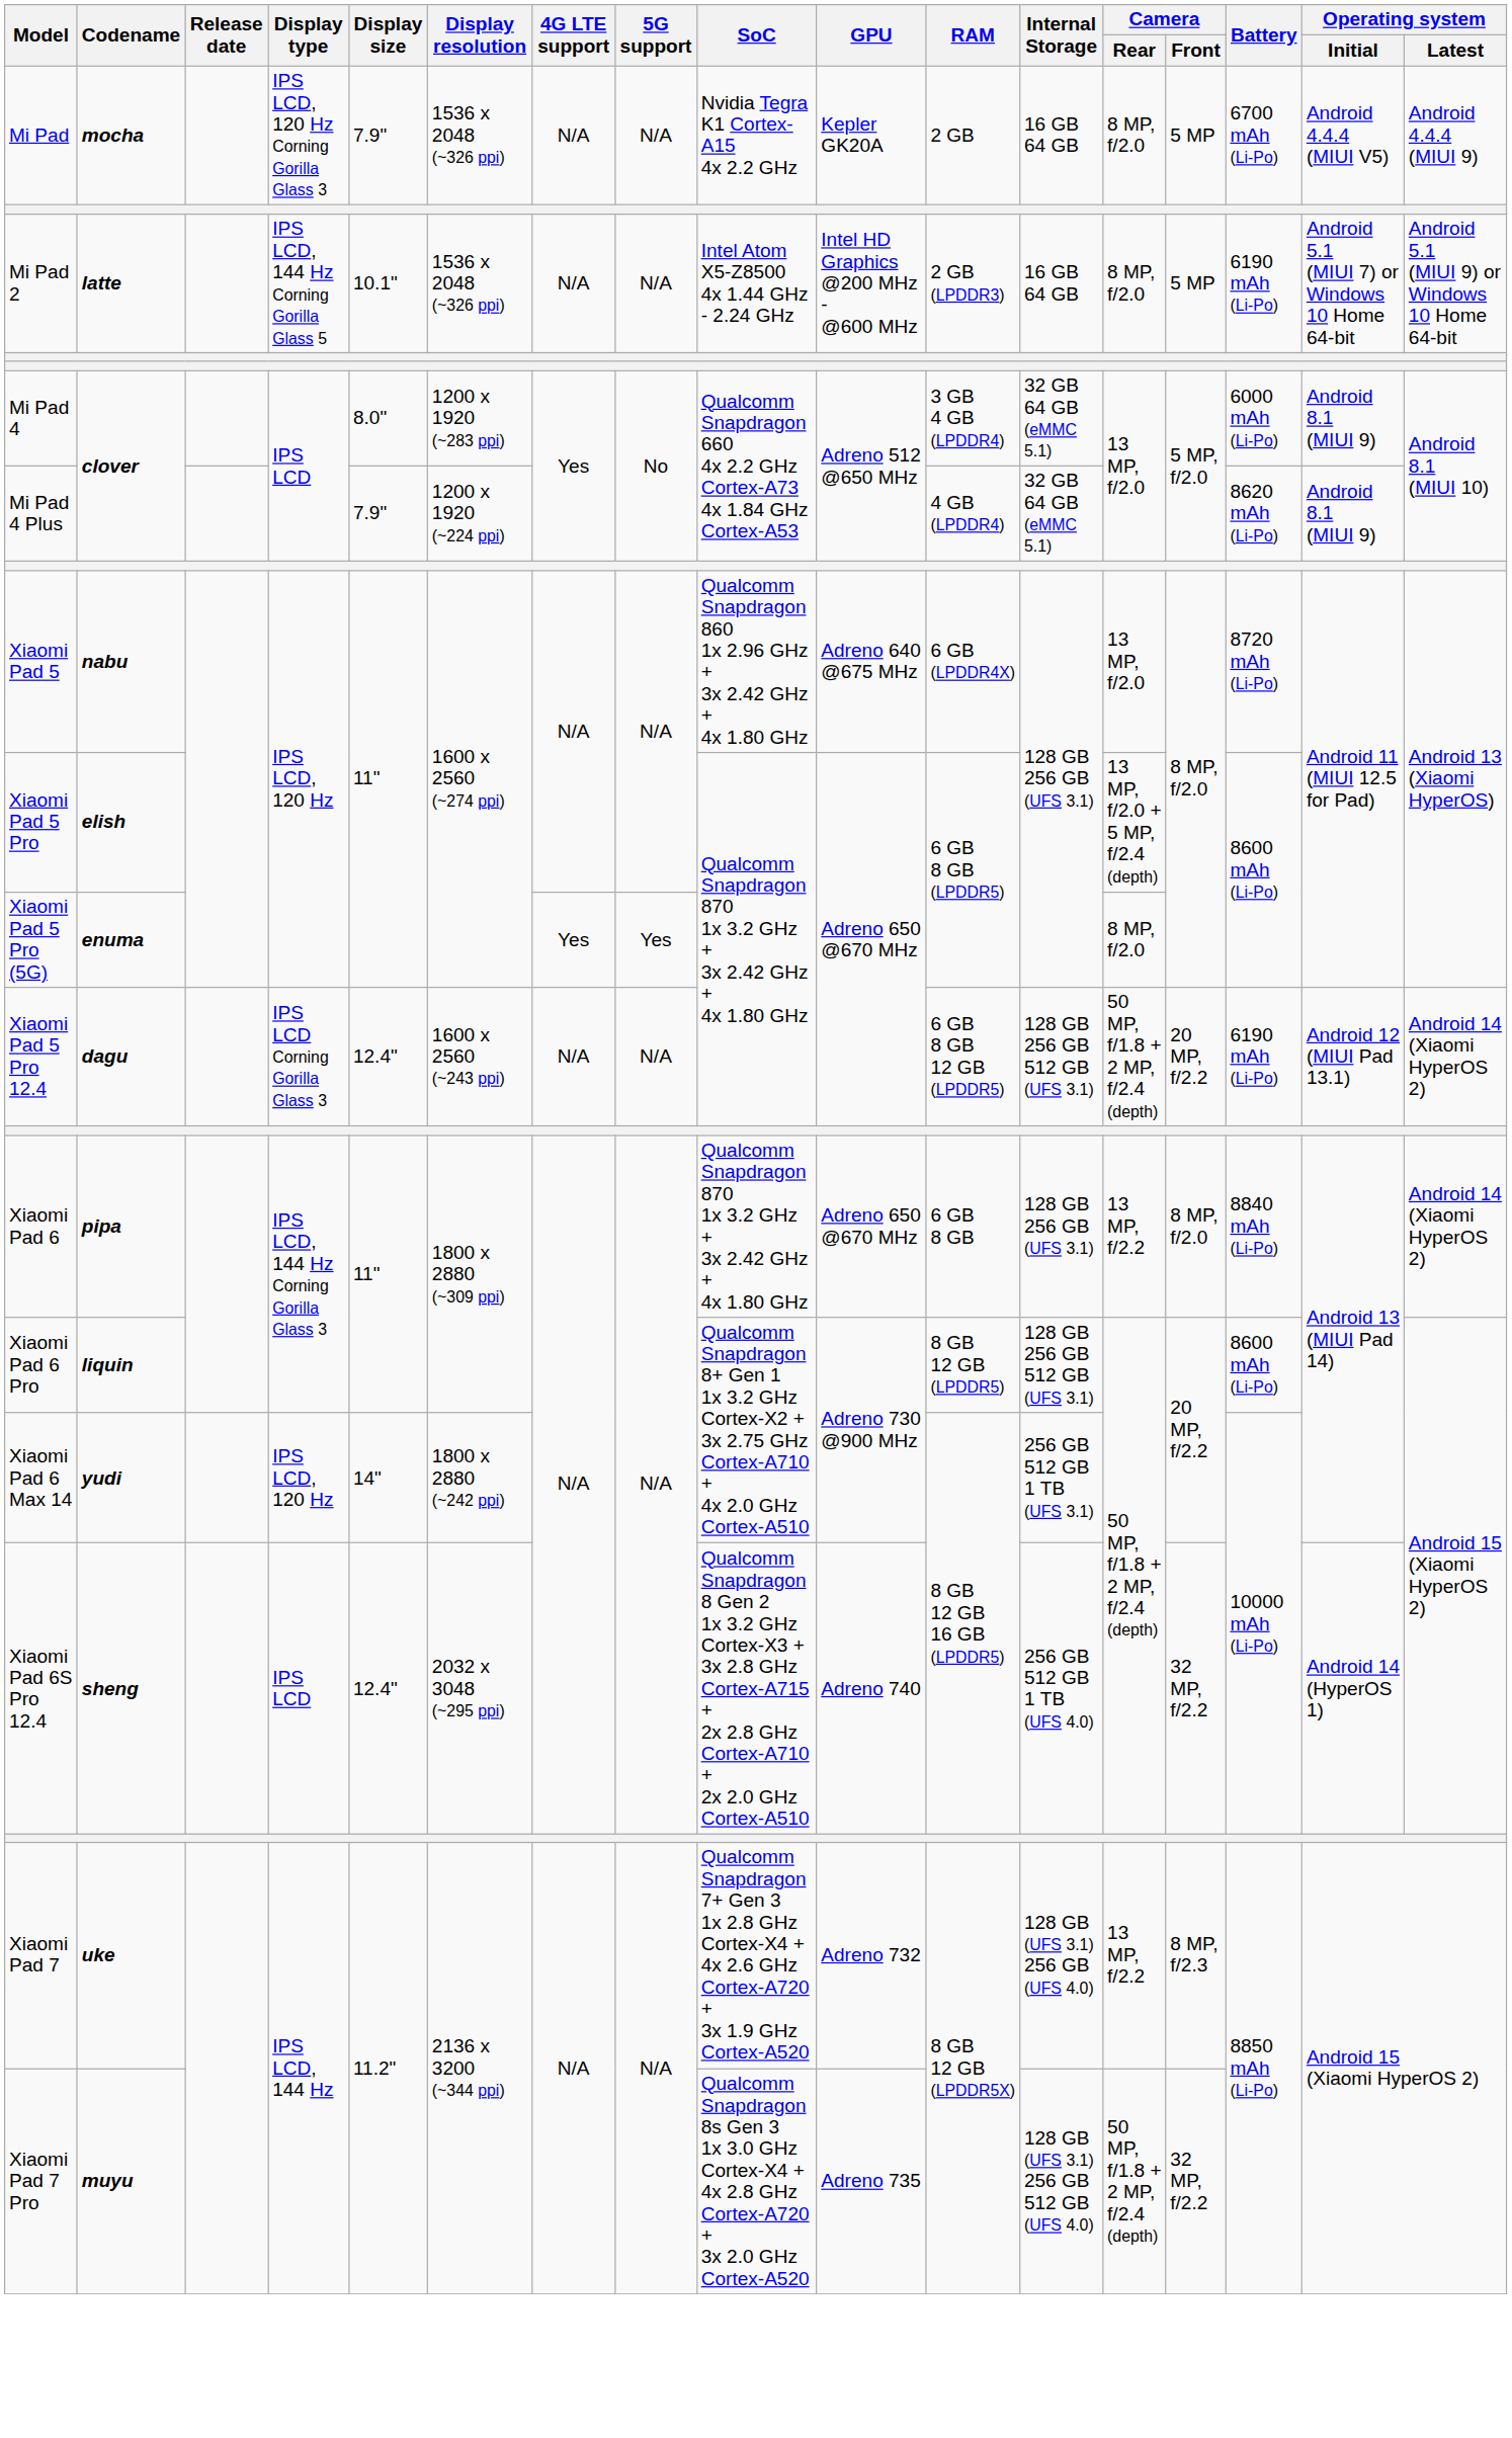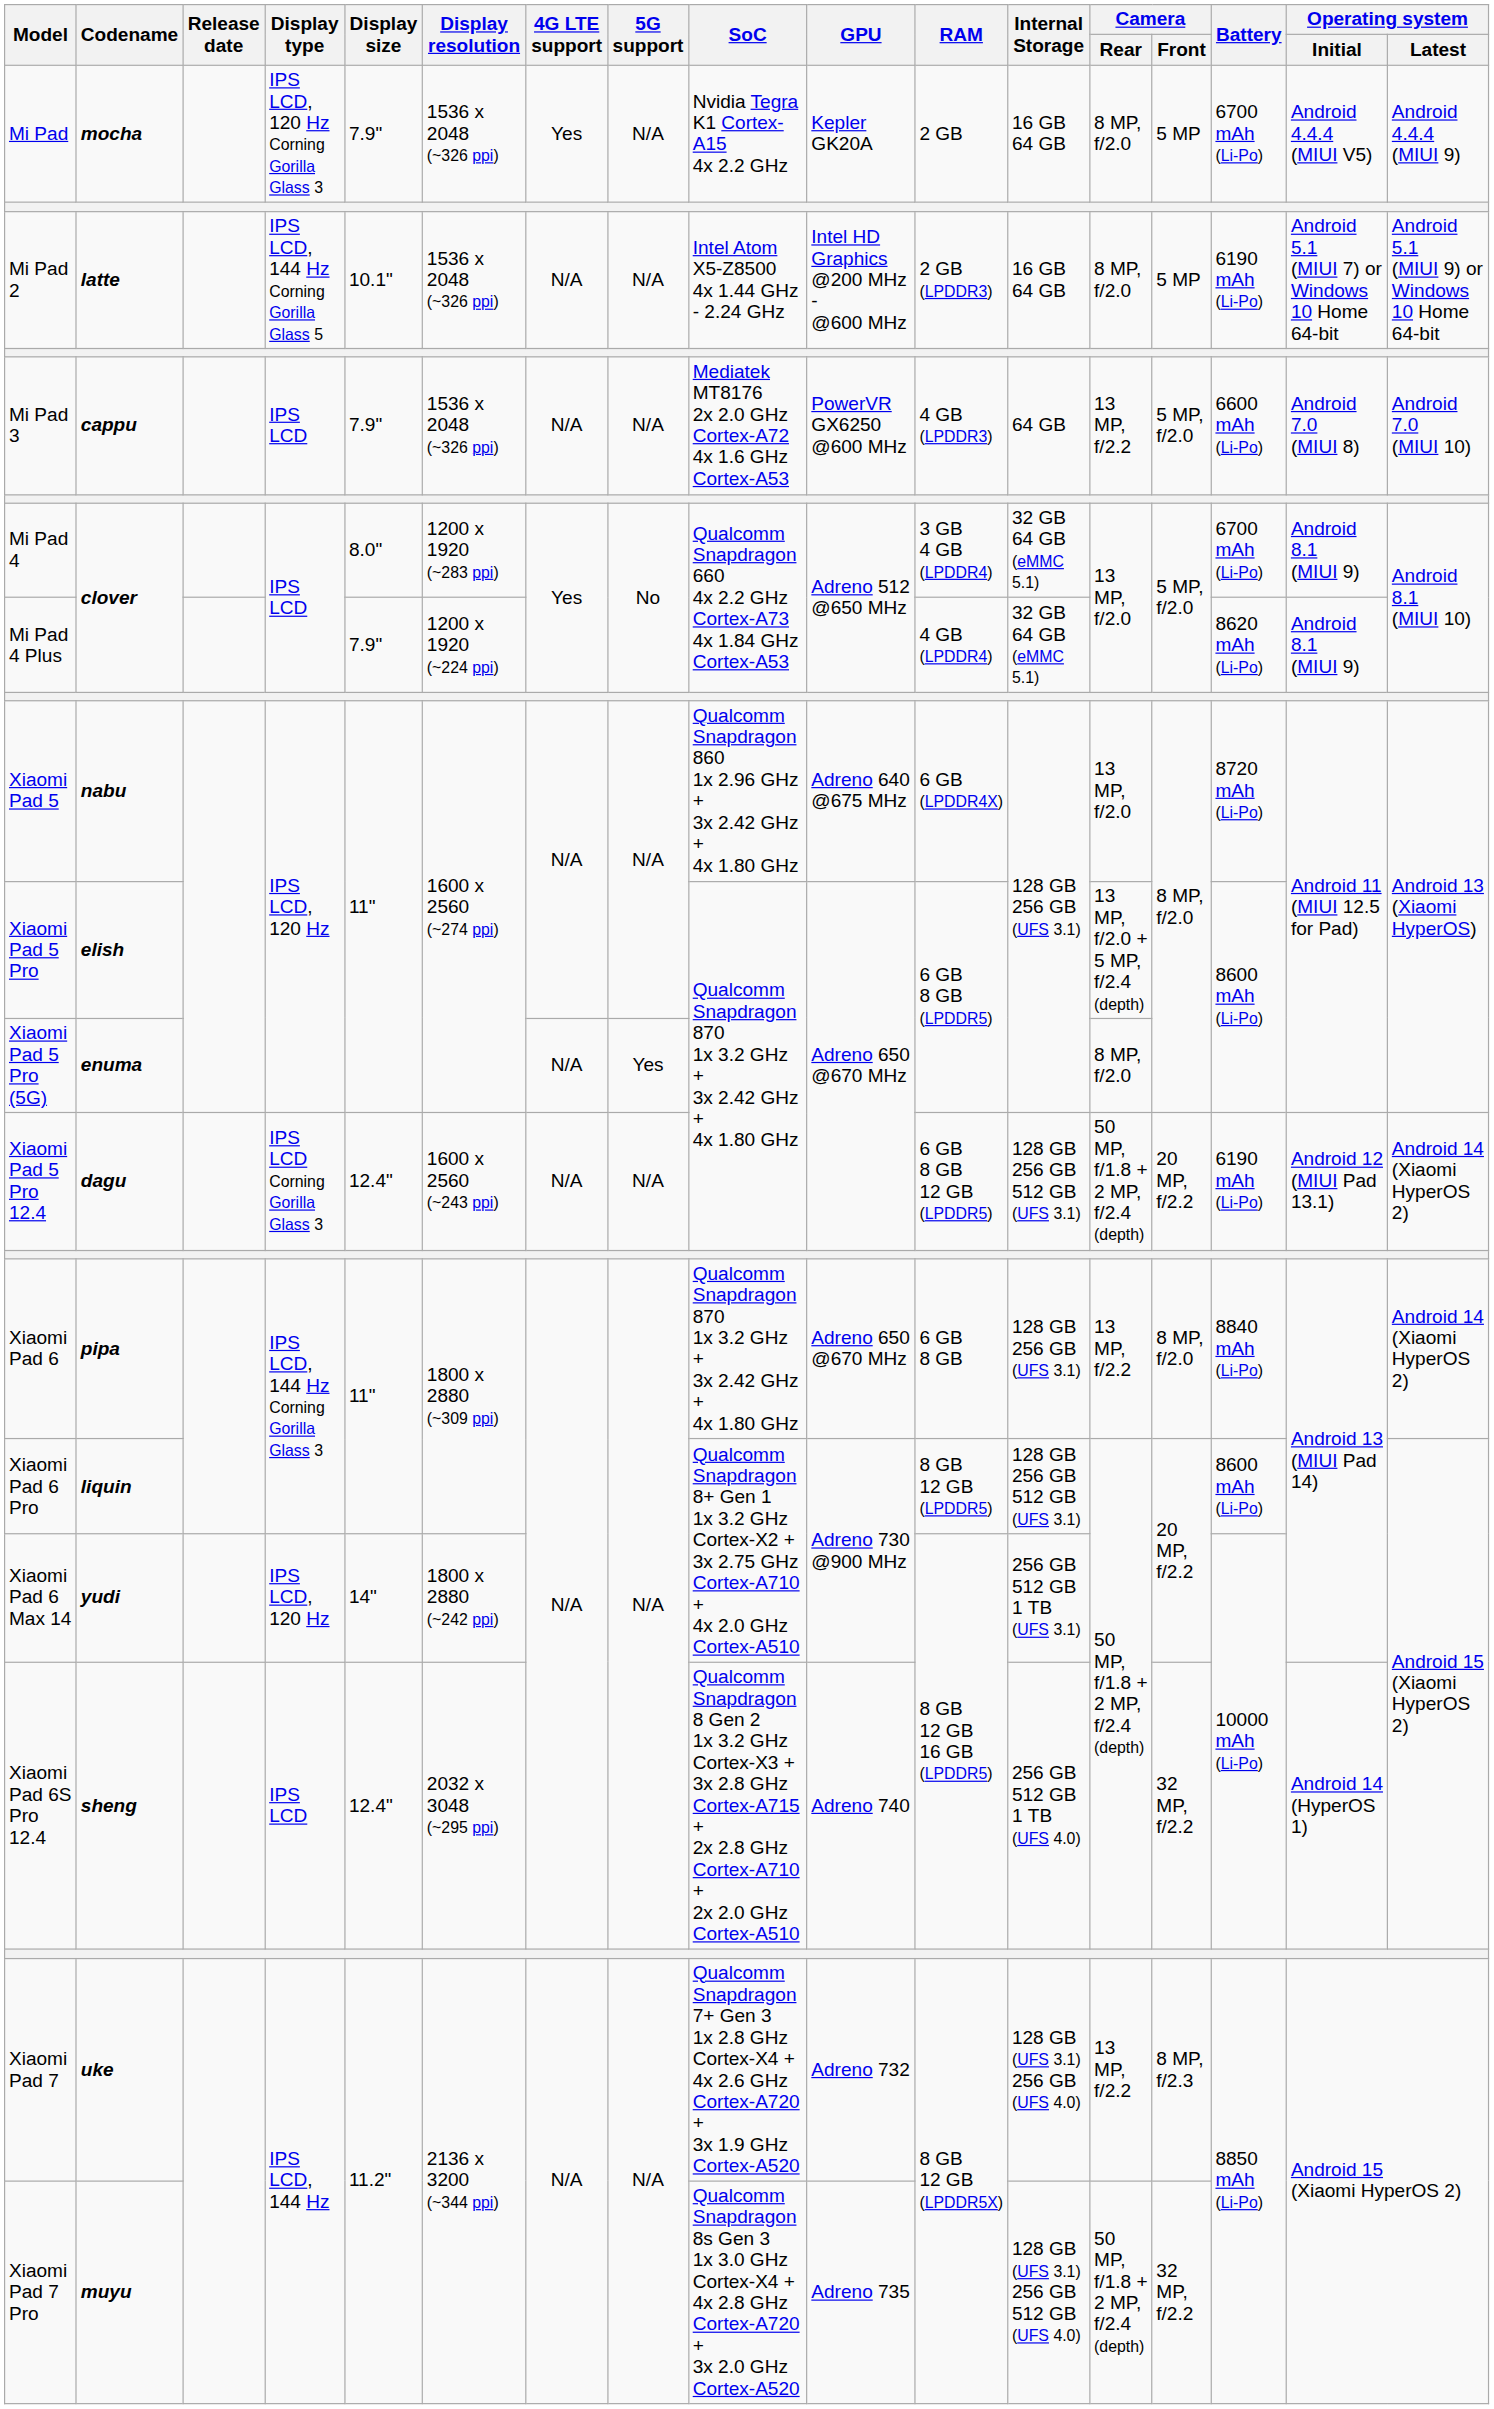Mi Pad | 4G LTE support: N/A -> Yes
+ row: Mi Pad 3 | cappu | IPS LCD | 7.9" | 1536 x 2048 (~326 ppi) | N/A | N/A | Mediatek MT8176 2x 2.0 GHz Cortex-A72 4x 1.6 GHz Cortex-A53 | PowerVR GX6250 @600 MHz | 4 GB (LPDDR3) | 64 GB | 13 MP, f/2.2 | 5 MP, f/2.0 | 6600 mAh (Li-Po) | Android 7.0 (MIUI 8) | Android 7.0 (MIUI 10)
Mi Pad 4 | Battery: 6000 mAh (Li-Po) -> 6700 mAh (Li-Po)
Xiaomi Pad 5 Pro (5G) | 4G LTE support: Yes -> N/A
